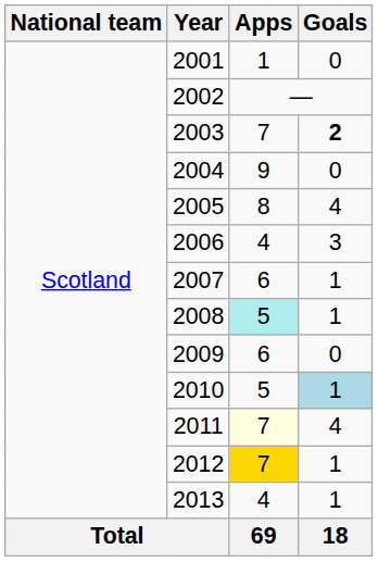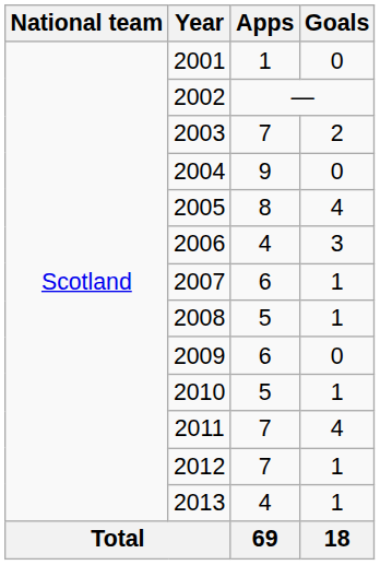2003 | Goals: bold -> normal
2008 | Apps: paleturquoise background -> no background
2010 | Goals: lightblue background -> no background
2011 | Apps: lightyellow background -> no background
2012 | Apps: gold background -> no background
